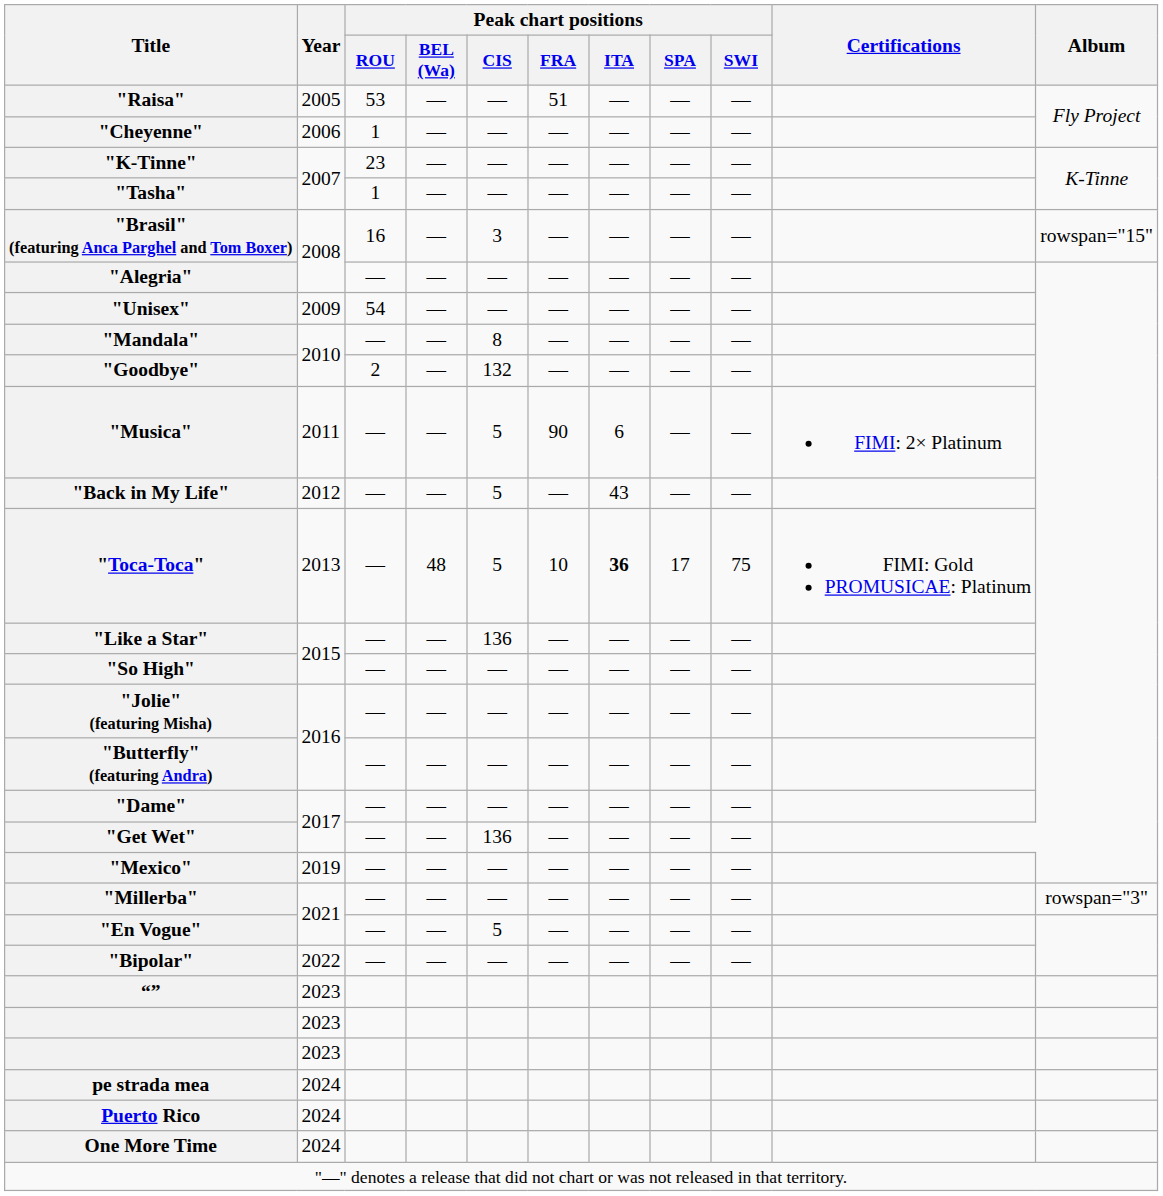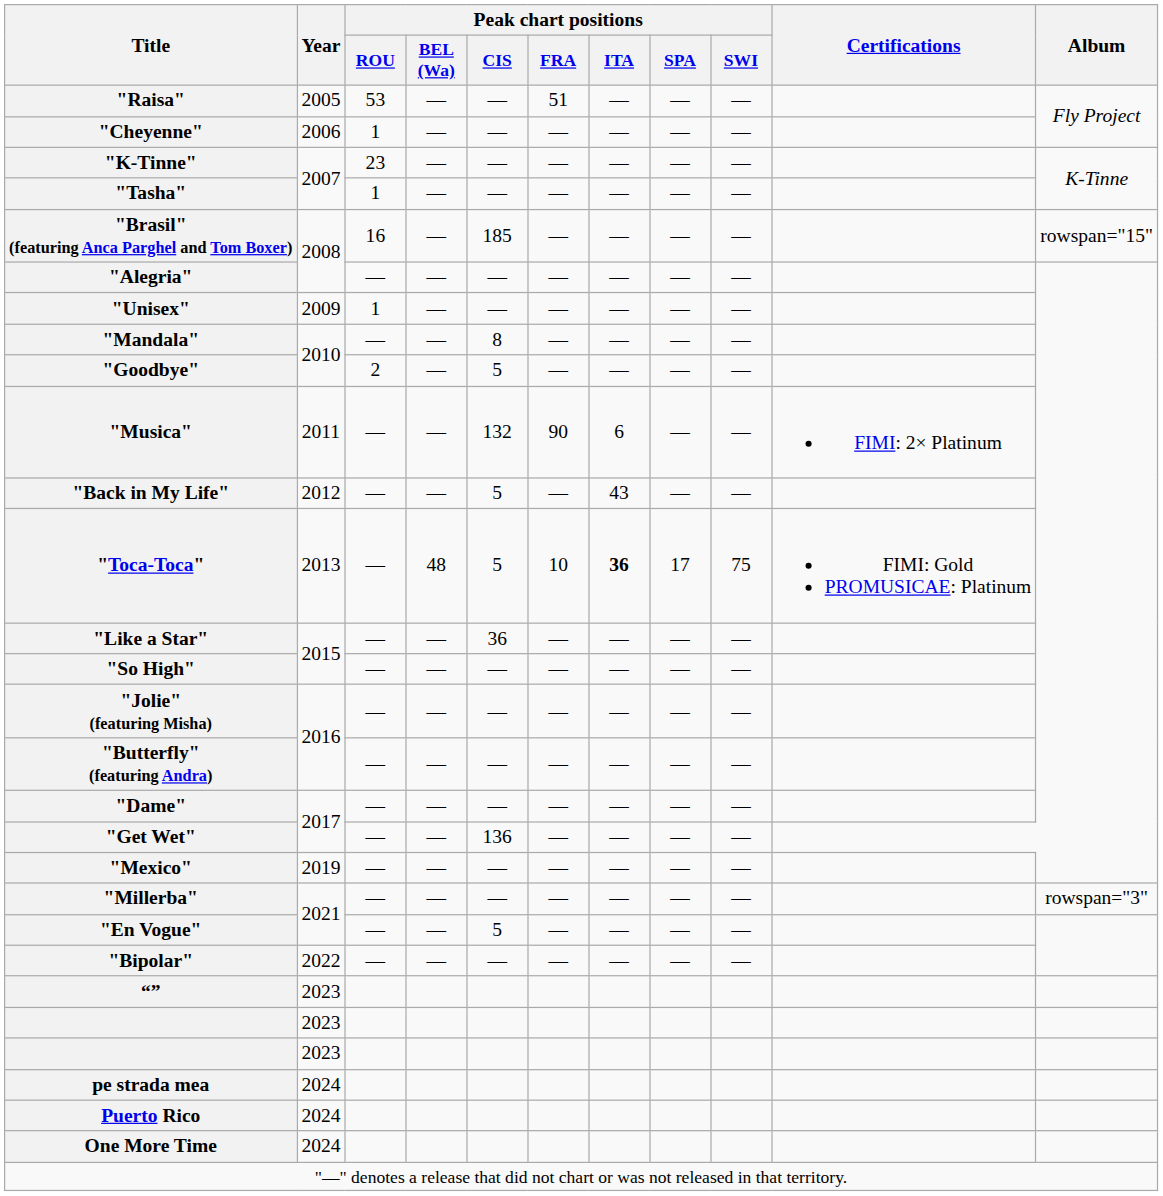"Brasil" (featuring Anca Parghel and Tom Boxer) | Peak chart positions / CIS: 3 -> 185
"Unisex" | Peak chart positions / ROU: 54 -> 1
"Goodbye" | Peak chart positions / CIS: 132 -> 5
"Musica" | Peak chart positions / CIS: 5 -> 132
"Like a Star" | Peak chart positions / CIS: 136 -> 36
